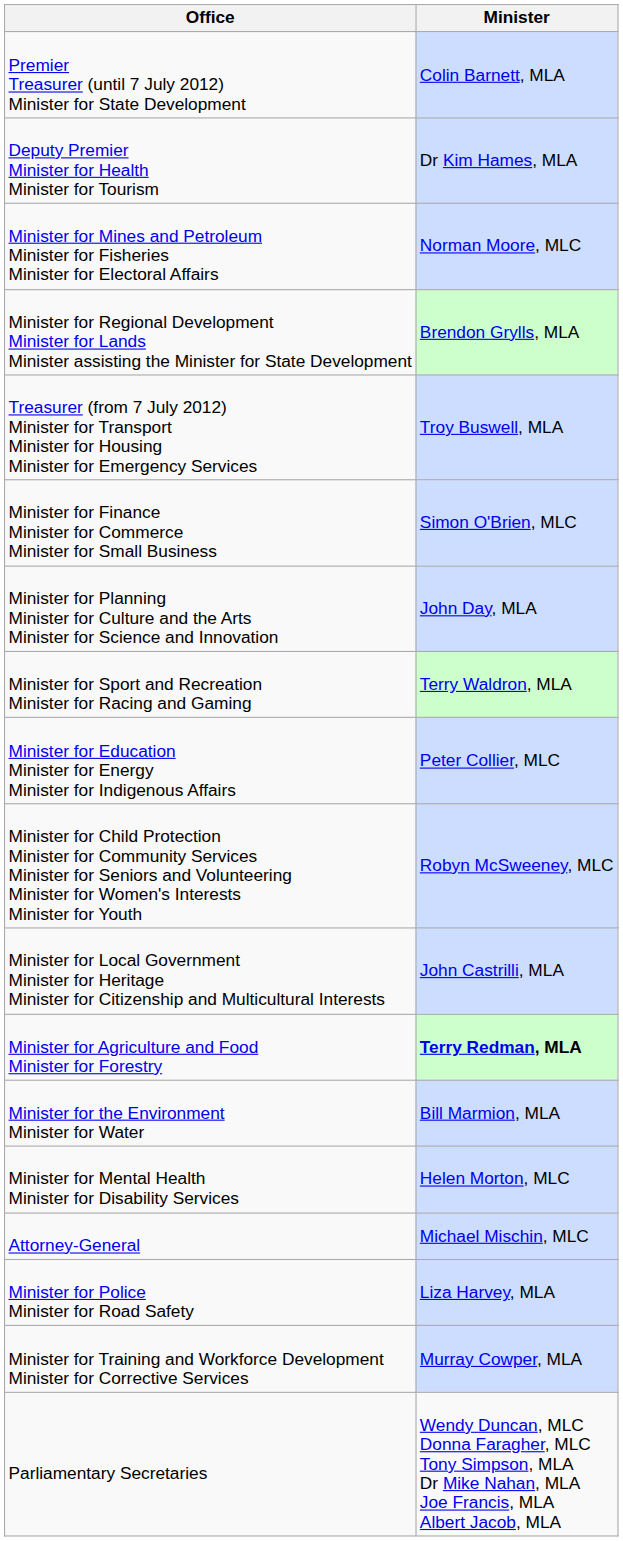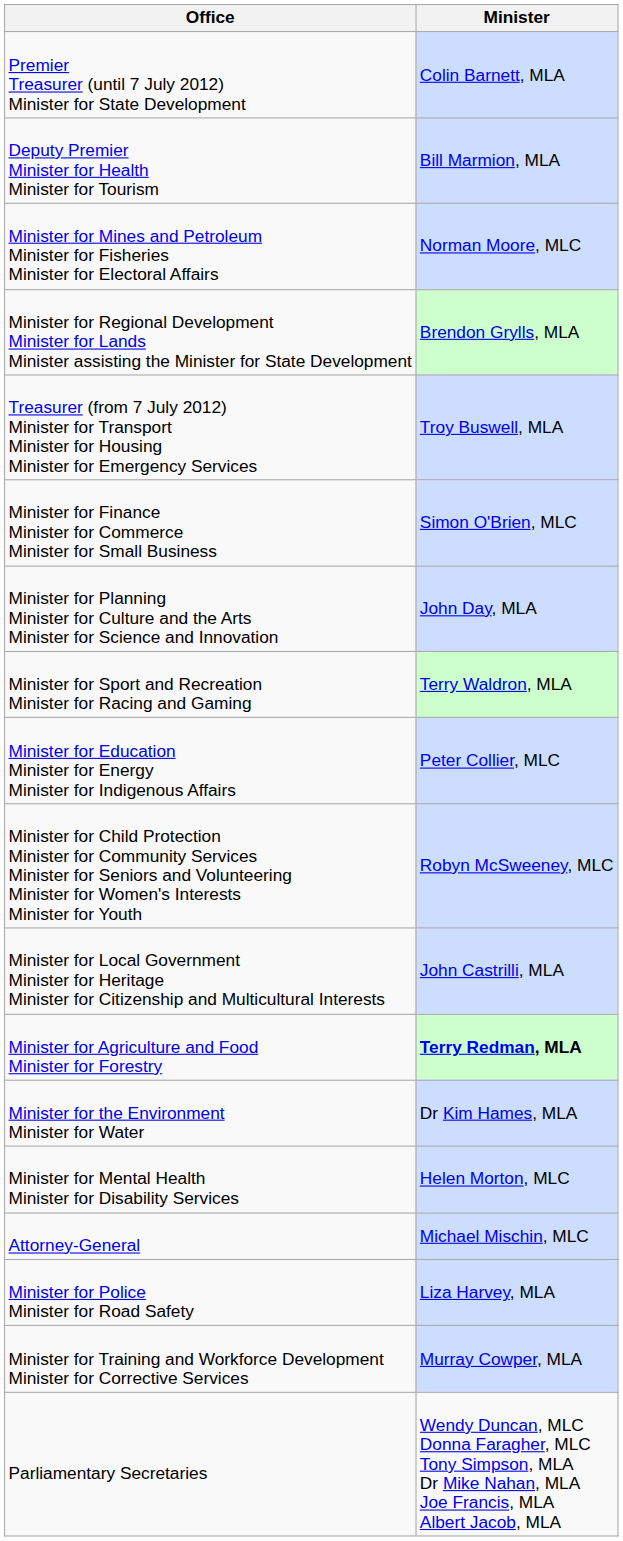Deputy Premier Minister for Health Minister for Tourism | Minister: Dr Kim Hames, MLA -> Bill Marmion, MLA
Minister for the Environment Minister for Water | Minister: Bill Marmion, MLA -> Dr Kim Hames, MLA
